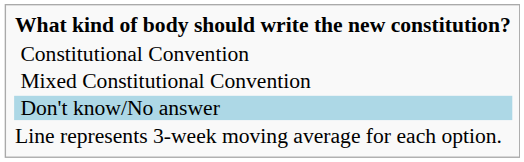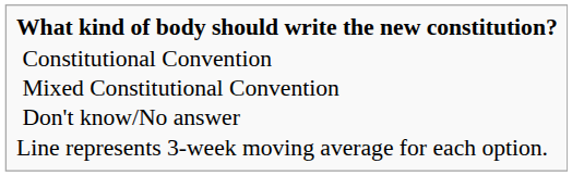row 4 | column 1: lightblue background -> no background
